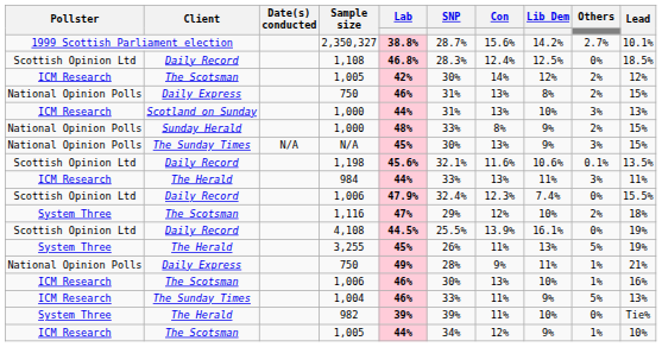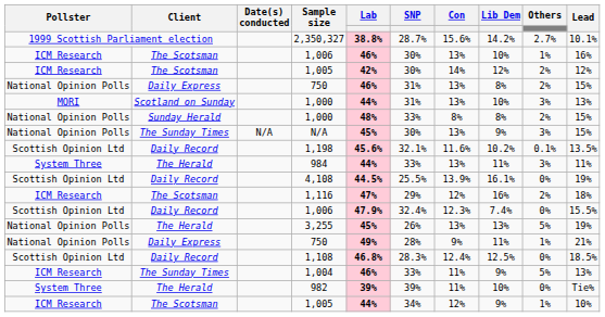rows swapped: 1,108 <-> The Scotsman / 1,006
Scotland on Sunday / 1,000 | Pollster: ICM Research -> MORI
Sunday Herald / 1,000 | Lib Dem: 9% -> 8%
1,198 | Lib Dem: 10.6% -> 10.2%
984 | Pollster: ICM Research -> System Three
rows swapped: 4,108 <-> Daily Record / 1,006
1,116 | Pollster: System Three -> ICM Research
1,116 | Lib Dem: 10% -> 16%
3,255 | Pollster: System Three -> National Opinion Polls
3,255 | Con: 11% -> 13%
